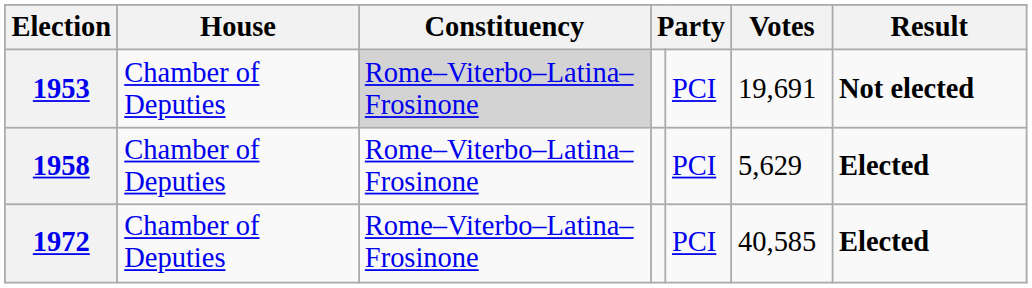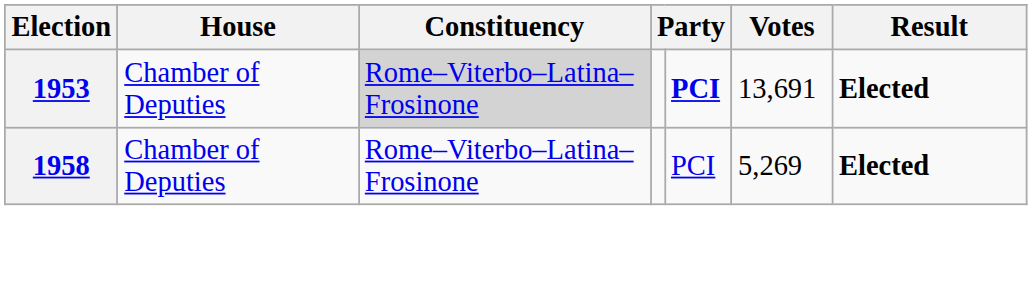1953 | column 5: normal -> bold
1953 | Votes: 19,691 -> 13,691
1953 | Result: Not elected -> Elected
1958 | Votes: 5,629 -> 5,269
- row: 1972 | Chamber of Deputies | Rome–Viterbo–Latina–Frosinone | PCI | 40,585 | Elected
